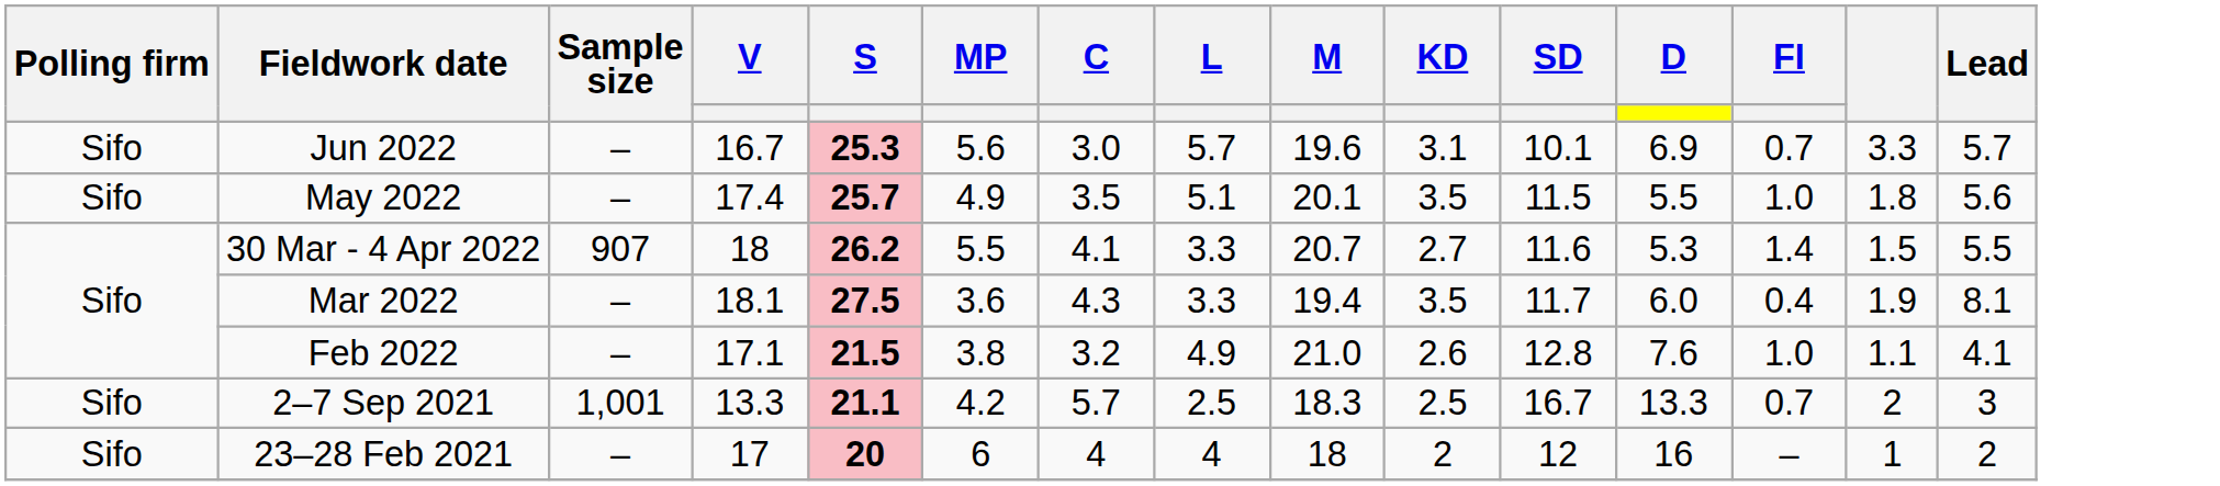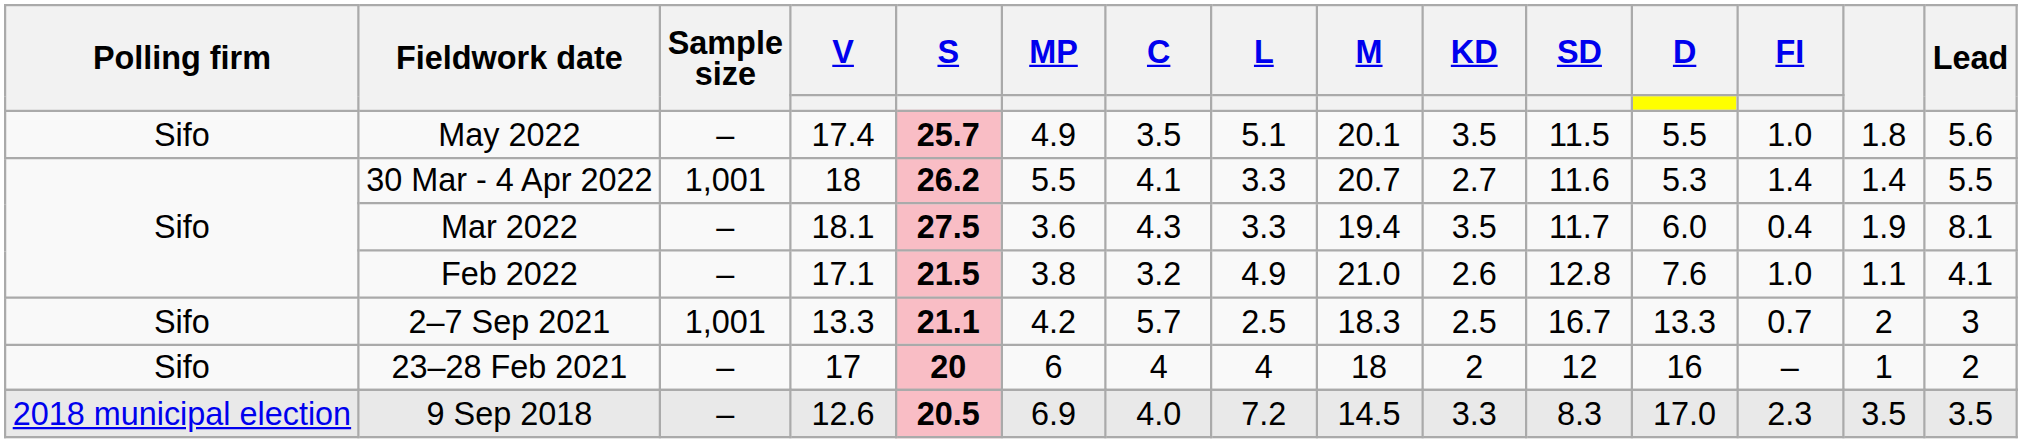- row: Sifo | Jun 2022 | – | 16.7 | 25.3 | 5.6 | 3.0 | 5.7 | 19.6 | 3.1 | 10.1 | 6.9 | 0.7 | 3.3 | 5.7
30 Mar - 4 Apr 2022 | Sample size: 907 -> 1,001
30 Mar - 4 Apr 2022 | column 14: 1.5 -> 1.4
+ row: 2018 municipal election | 9 Sep 2018 | – | 12.6 | 20.5 | 6.9 | 4.0 | 7.2 | 14.5 | 3.3 | 8.3 | 17.0 | 2.3 | 3.5 | 3.5
